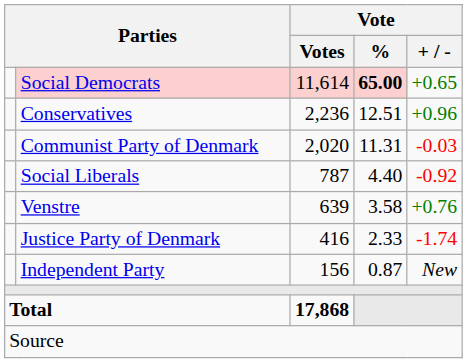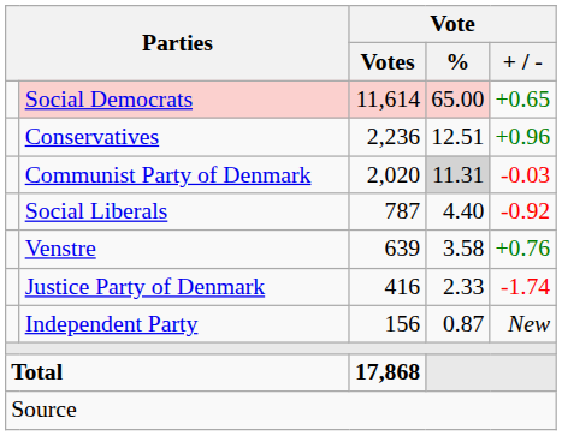Social Democrats | Vote / %: bold -> normal
Communist Party of Denmark | Vote / %: no background -> lightgrey background
